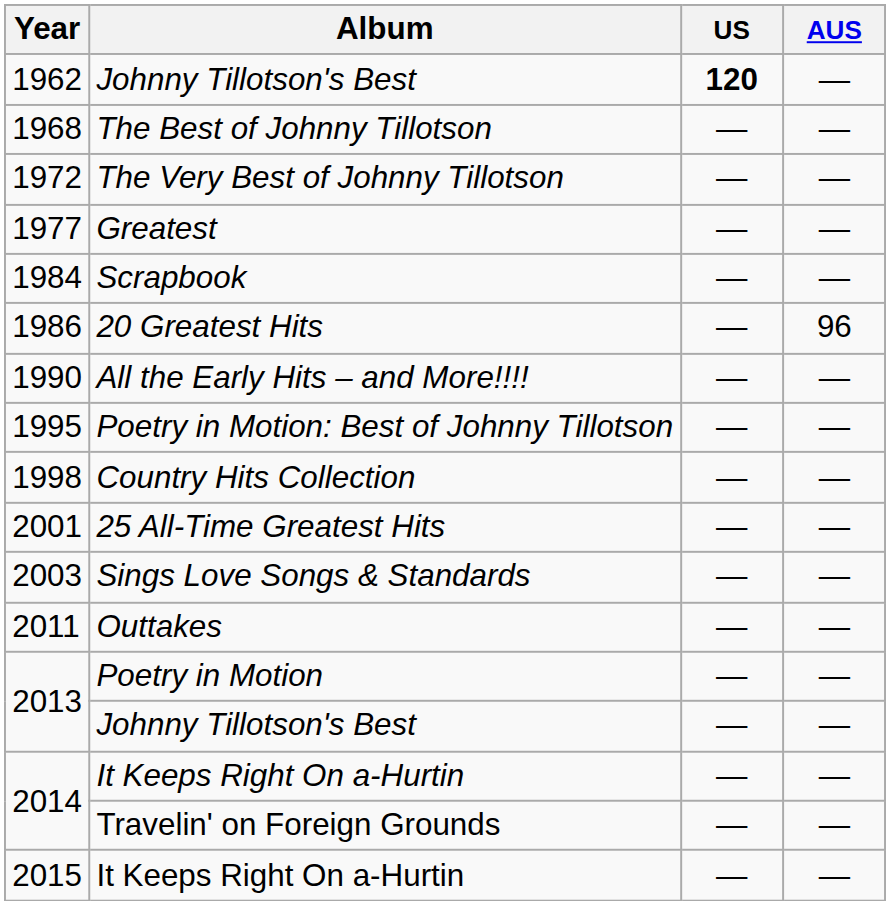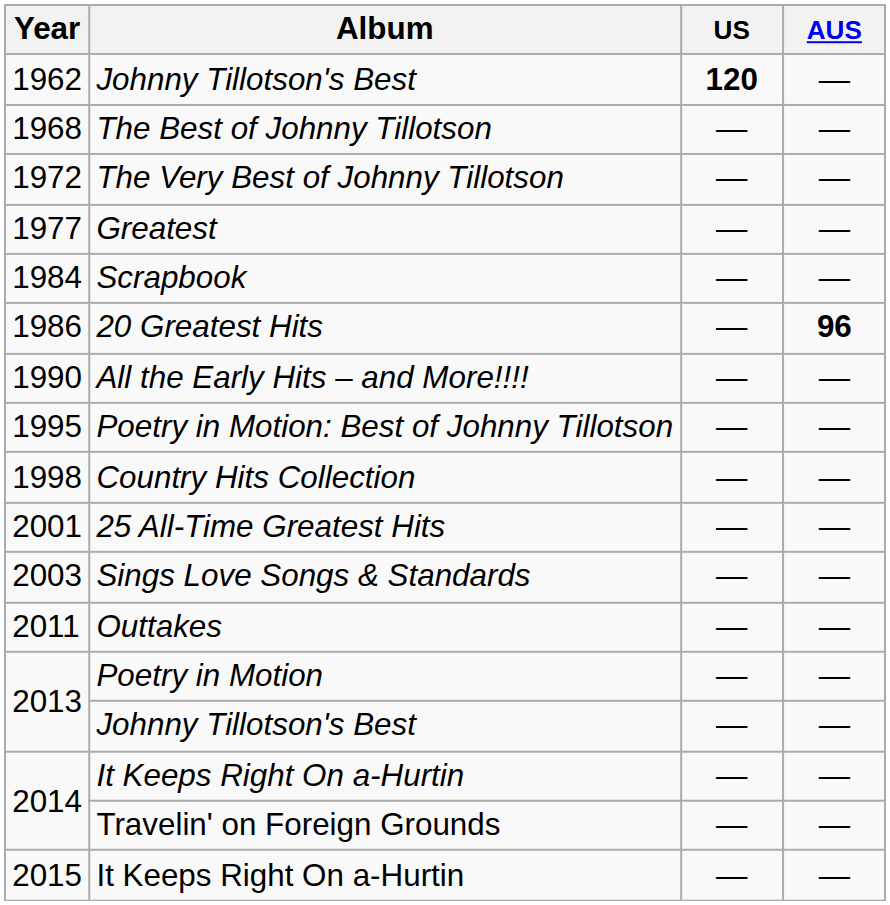1986 | AUS: normal -> bold
